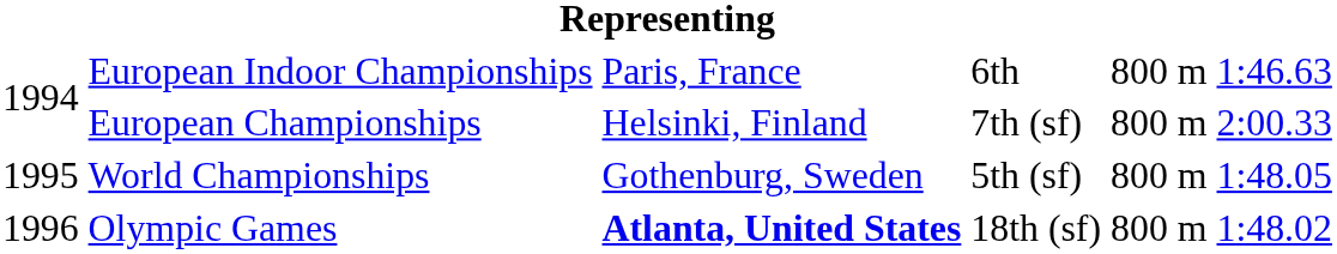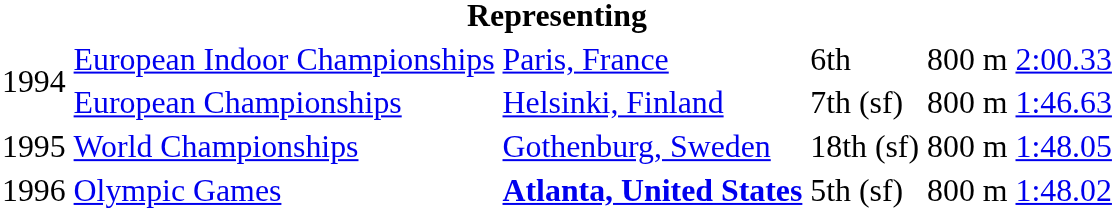European Indoor Championships | column 6: 1:46.63 -> 2:00.33
European Championships | column 6: 2:00.33 -> 1:46.63
World Championships | column 4: 5th (sf) -> 18th (sf)
Olympic Games | column 4: 18th (sf) -> 5th (sf)
